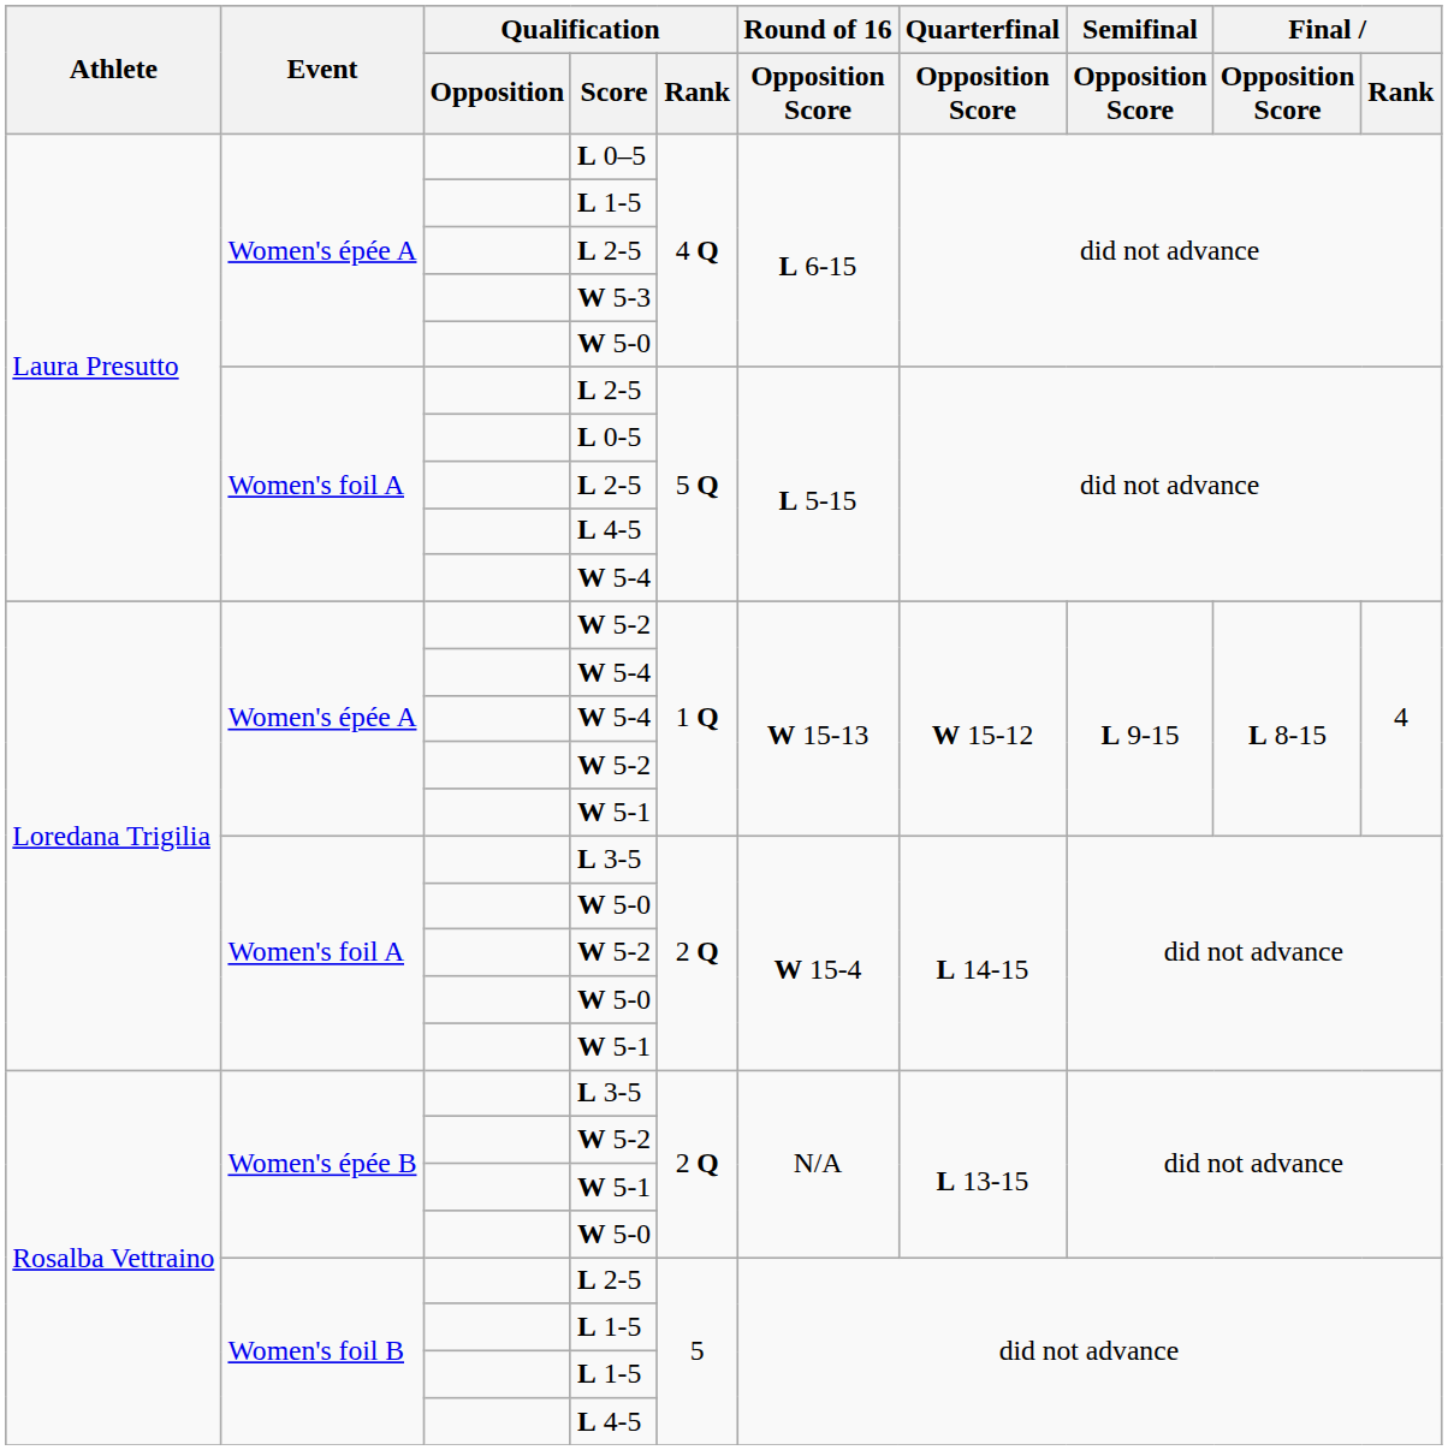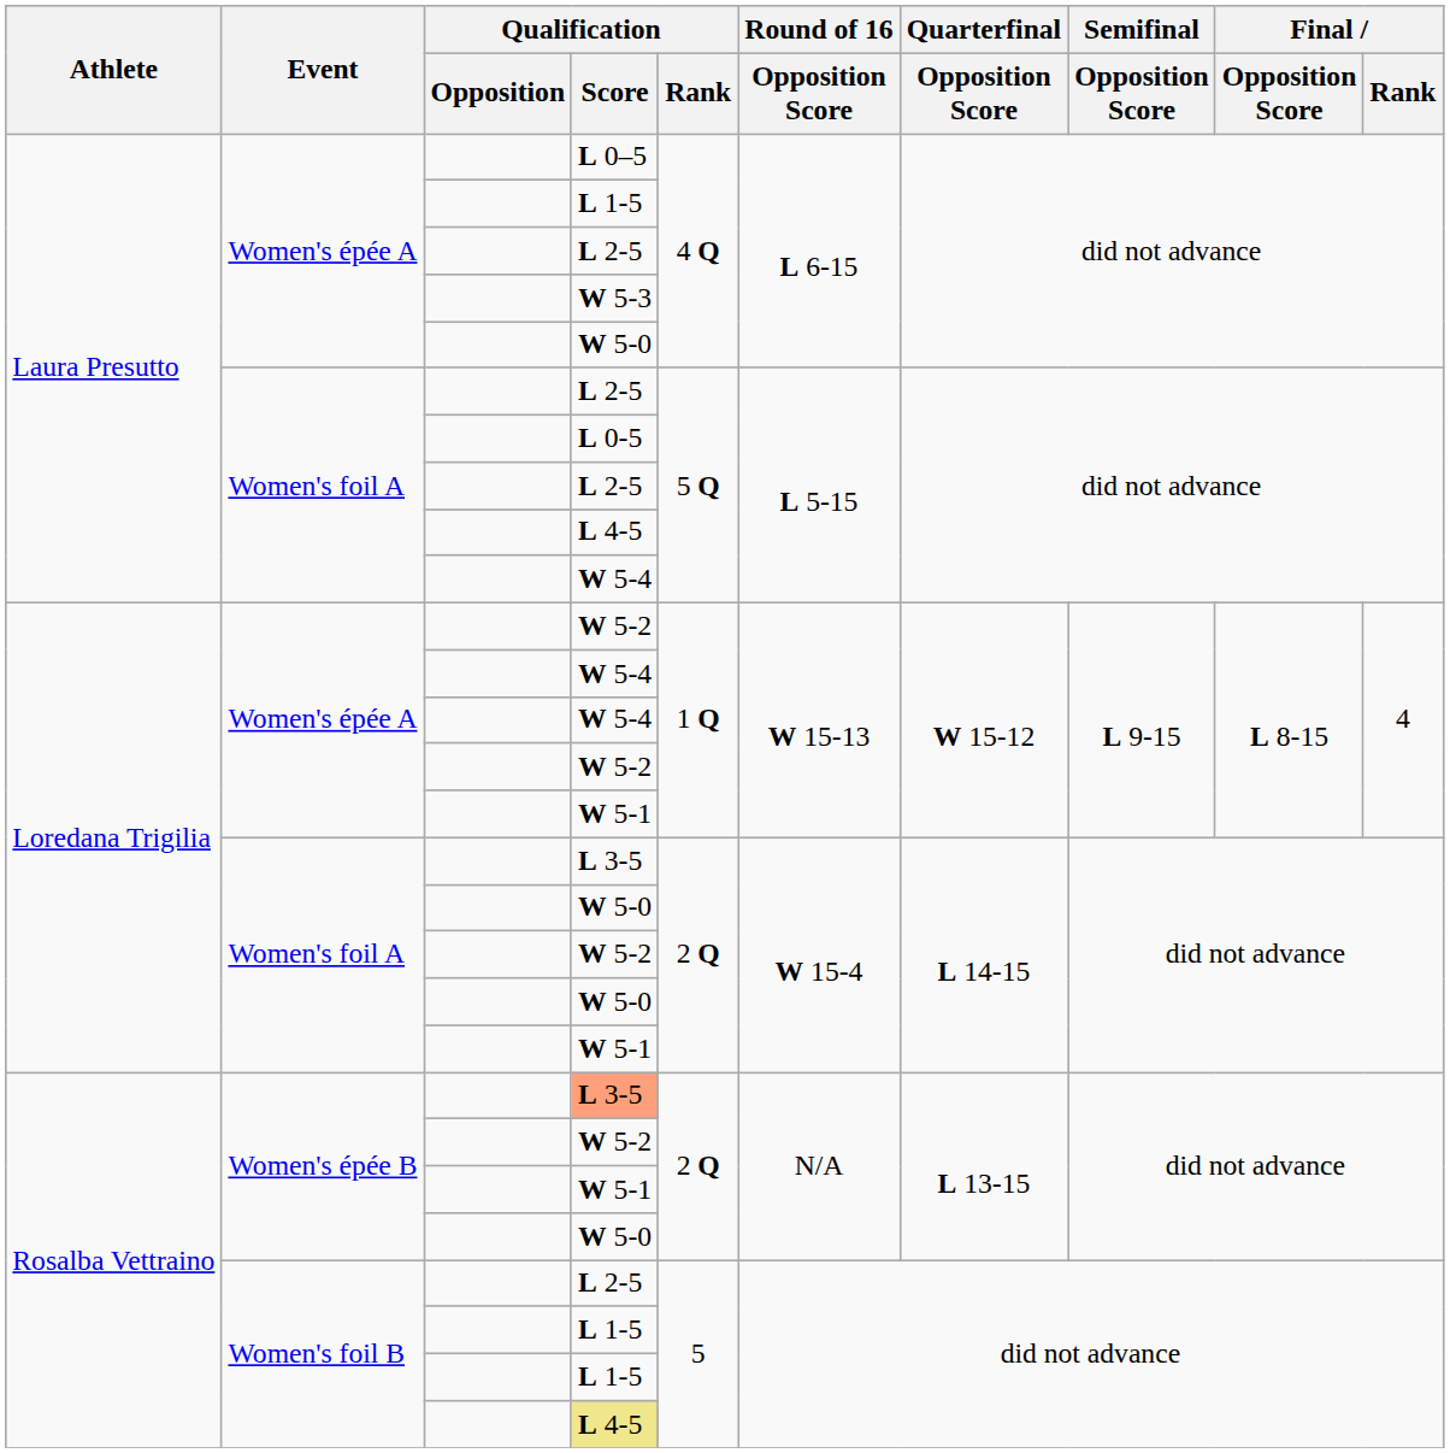Women's épée B / L 3-5 | Qualification / Score: no background -> lightsalmon background
Women's foil B / L 4-5 | Qualification / Score: no background -> khaki background
